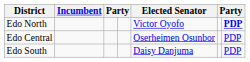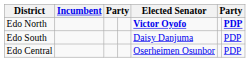Edo North | Elected Senator: normal -> bold
rows swapped: Edo Central <-> Edo South
